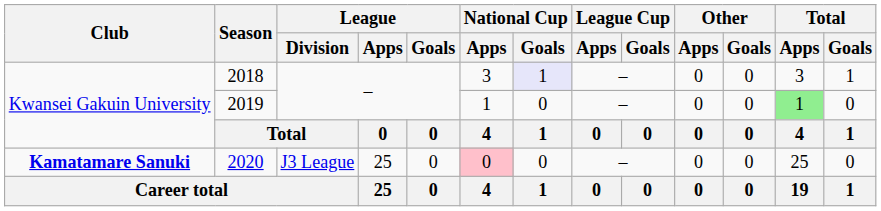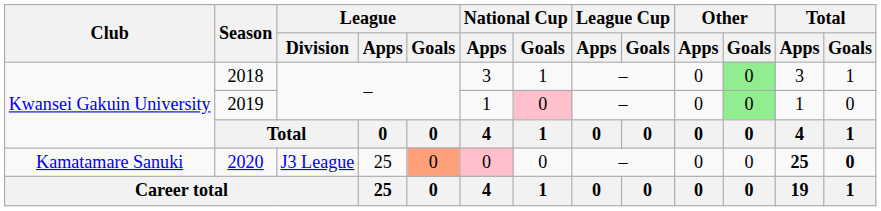2018 | National Cup / Goals: lavender background -> no background
2018 | Other / Goals: no background -> lightgreen background
2019 | National Cup / Goals: no background -> pink background
2019 | Other / Goals: no background -> lightgreen background
2019 | Total / Apps: lightgreen background -> no background
2020 | Club: bold -> normal
2020 | League / Goals: no background -> lightsalmon background
2020 | Total / Apps: normal -> bold
2020 | Total / Goals: normal -> bold
